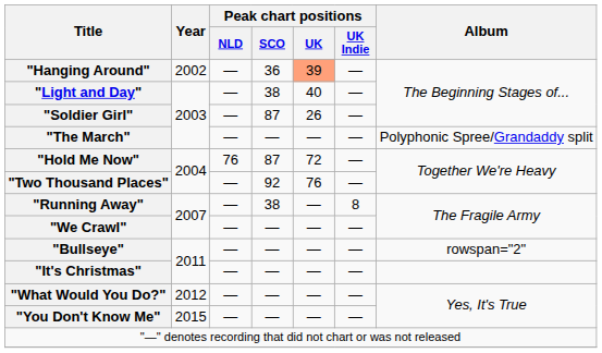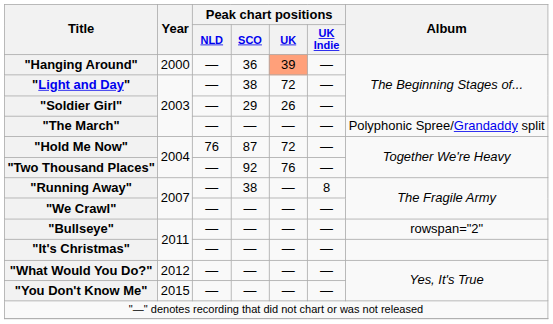"Hanging Around" | Year: 2002 -> 2000
"Light and Day" | Peak chart positions / UK: 40 -> 72
"Soldier Girl" | Peak chart positions / SCO: 87 -> 29
